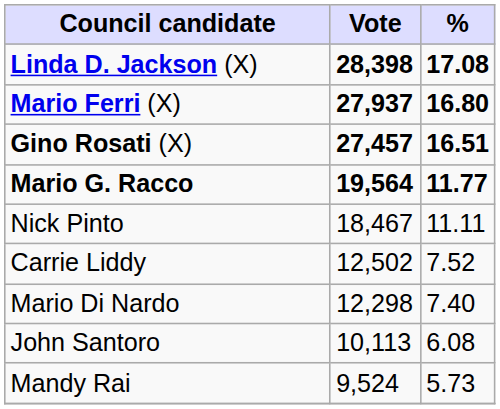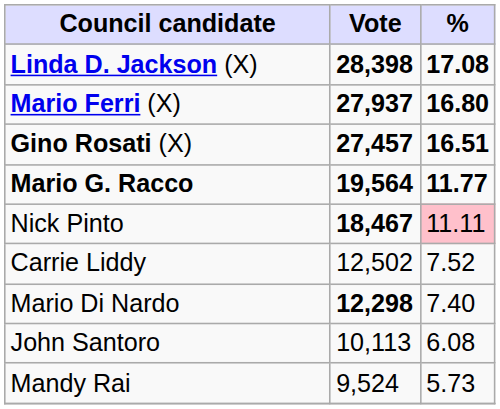Nick Pinto | Vote: normal -> bold
Nick Pinto | %: no background -> pink background
Mario Di Nardo | Vote: normal -> bold
